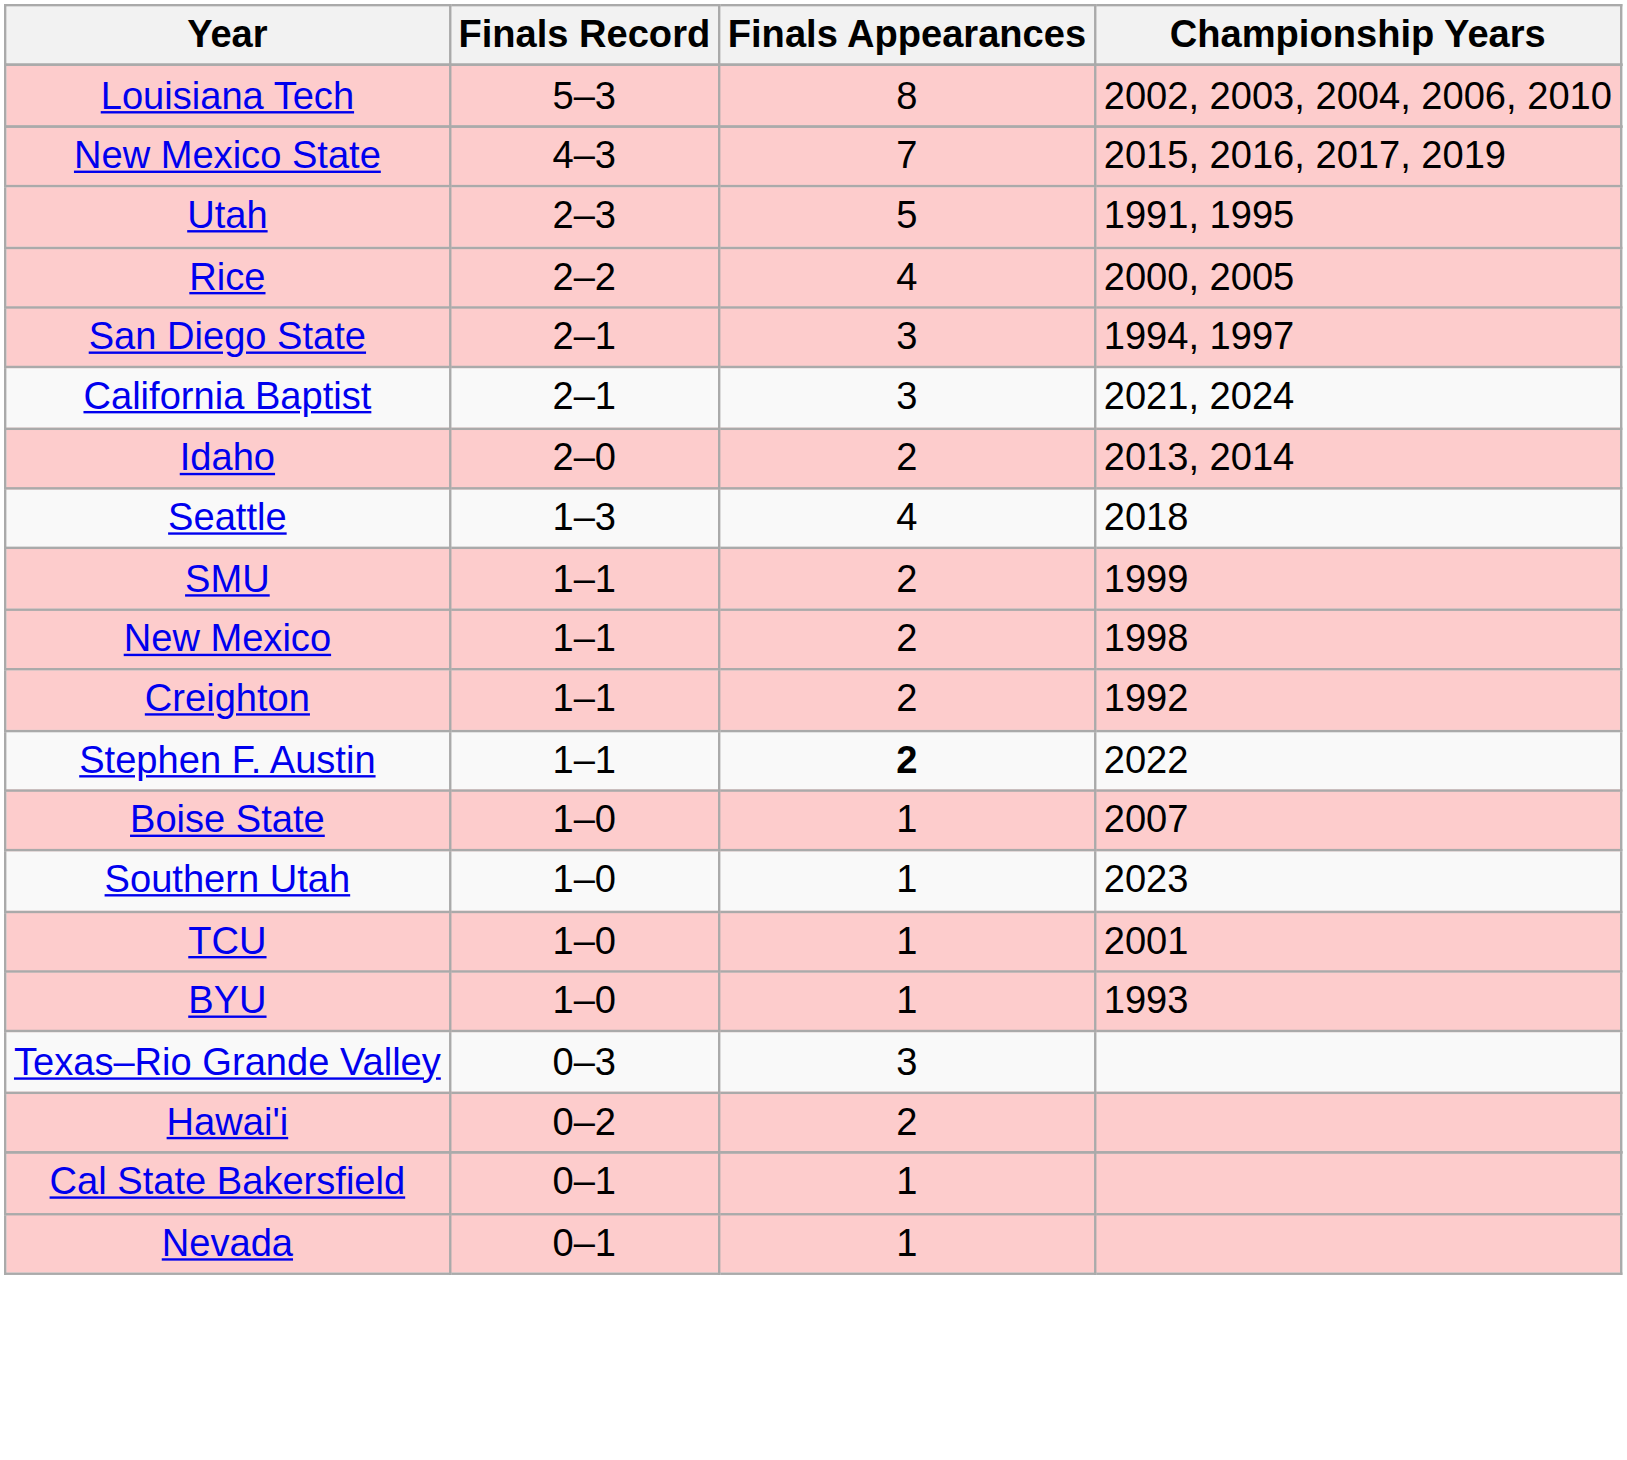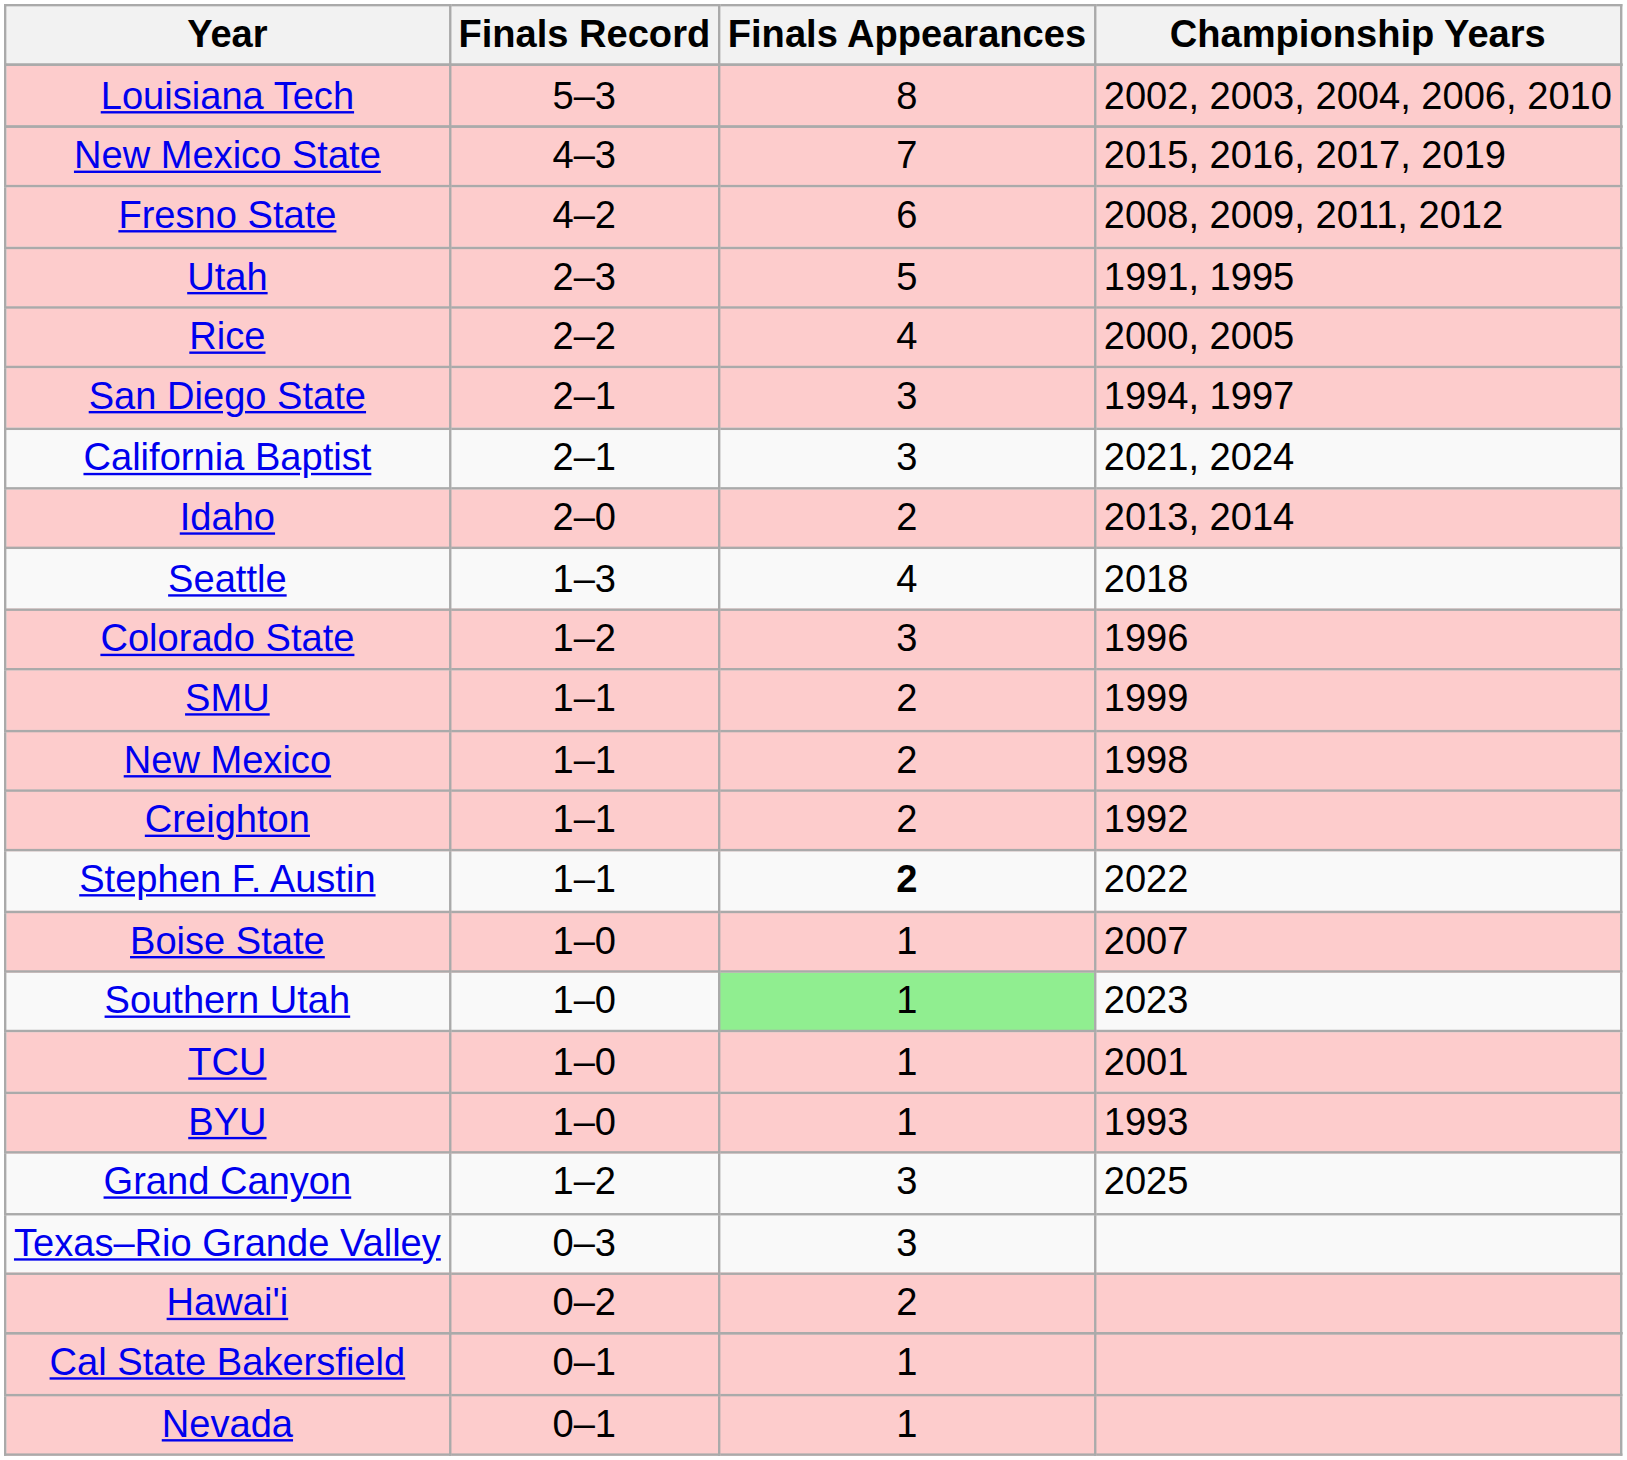+ row: Fresno State | 4–2 | 6 | 2008, 2009, 2011, 2012
+ row: Colorado State | 1–2 | 3 | 1996
Southern Utah | Finals Appearances: no background -> lightgreen background
+ row: Grand Canyon | 1–2 | 3 | 2025
